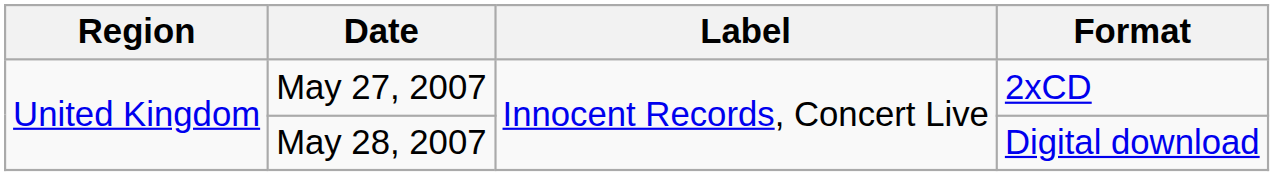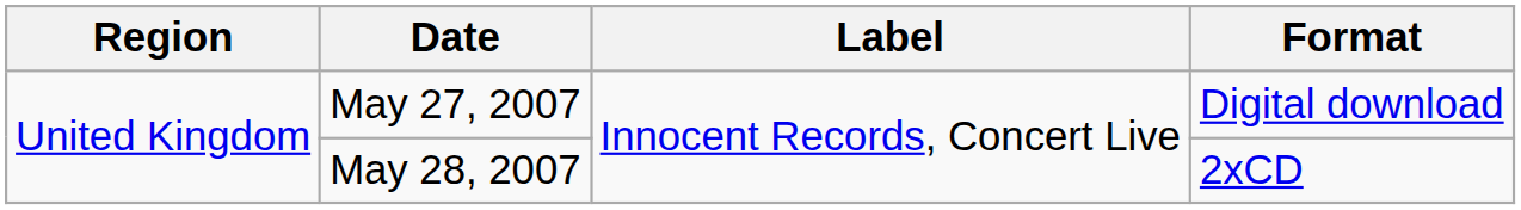May 27, 2007 | Format: 2xCD -> Digital download
May 28, 2007 | Format: Digital download -> 2xCD
